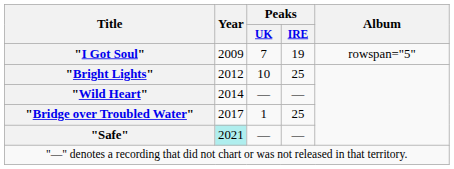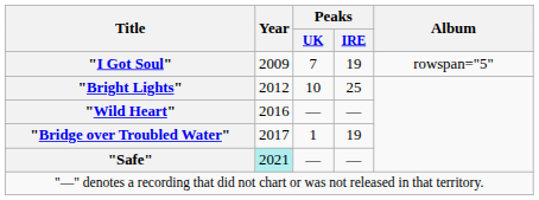"Wild Heart" | Year: 2014 -> 2016
"Bridge over Troubled Water" | Peaks / IRE: 25 -> 19
